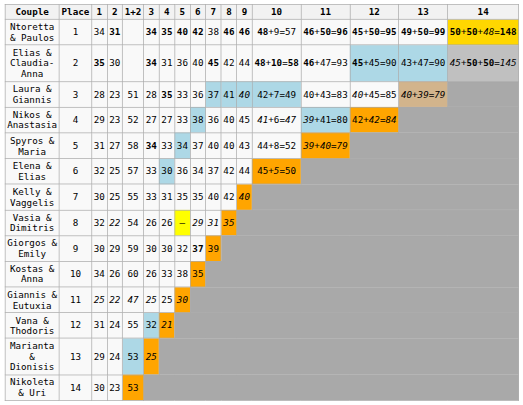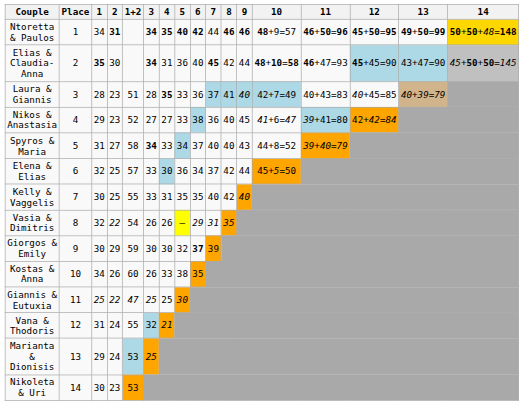Ntoretta & Paulos | 7: 38 -> 44
